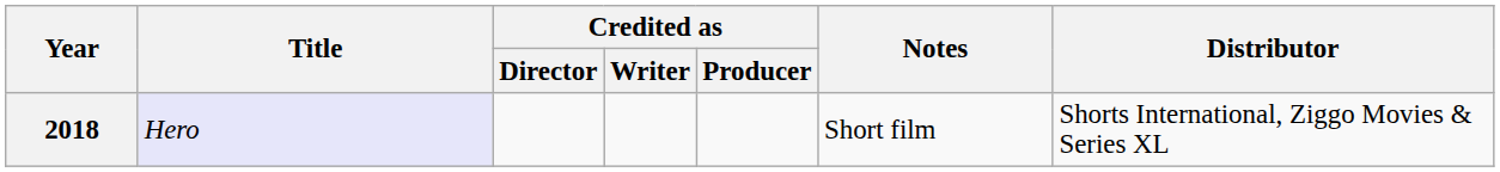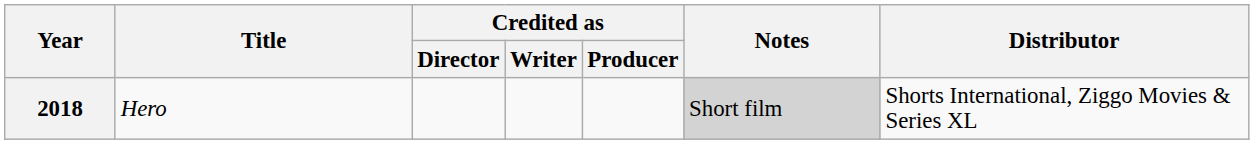2018 | Title: lavender background -> no background
2018 | Notes: no background -> lightgrey background
